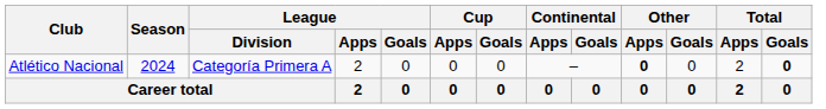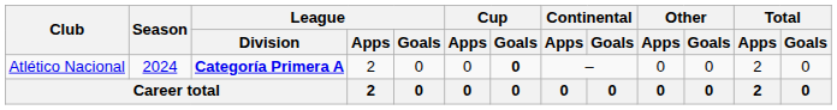Atlético Nacional | League / Division: normal -> bold
Atlético Nacional | Cup / Goals: normal -> bold
Atlético Nacional | Other / Apps: bold -> normal
Atlético Nacional | Total / Goals: bold -> normal
